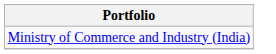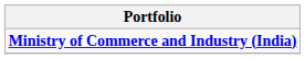row 2 | column 1: normal -> bold
